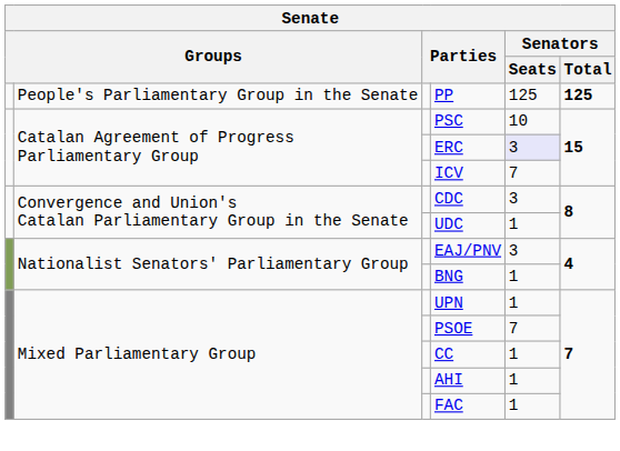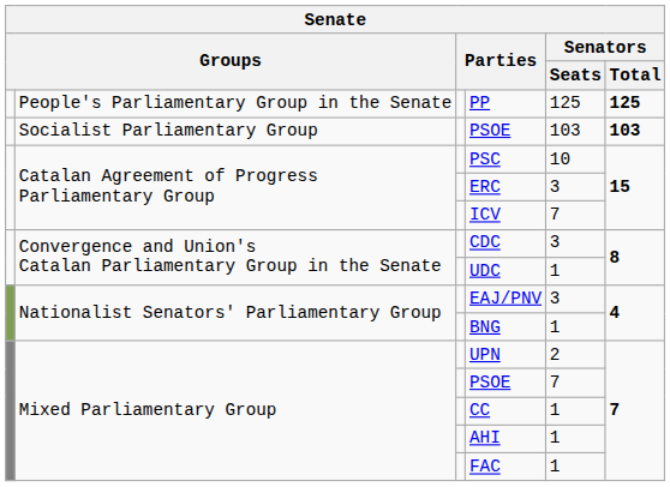+ row: Socialist Parliamentary Group | PSOE | 103 | 103
ERC | Senators / Seats: lavender background -> no background
UPN | Senators / Seats: 1 -> 2
